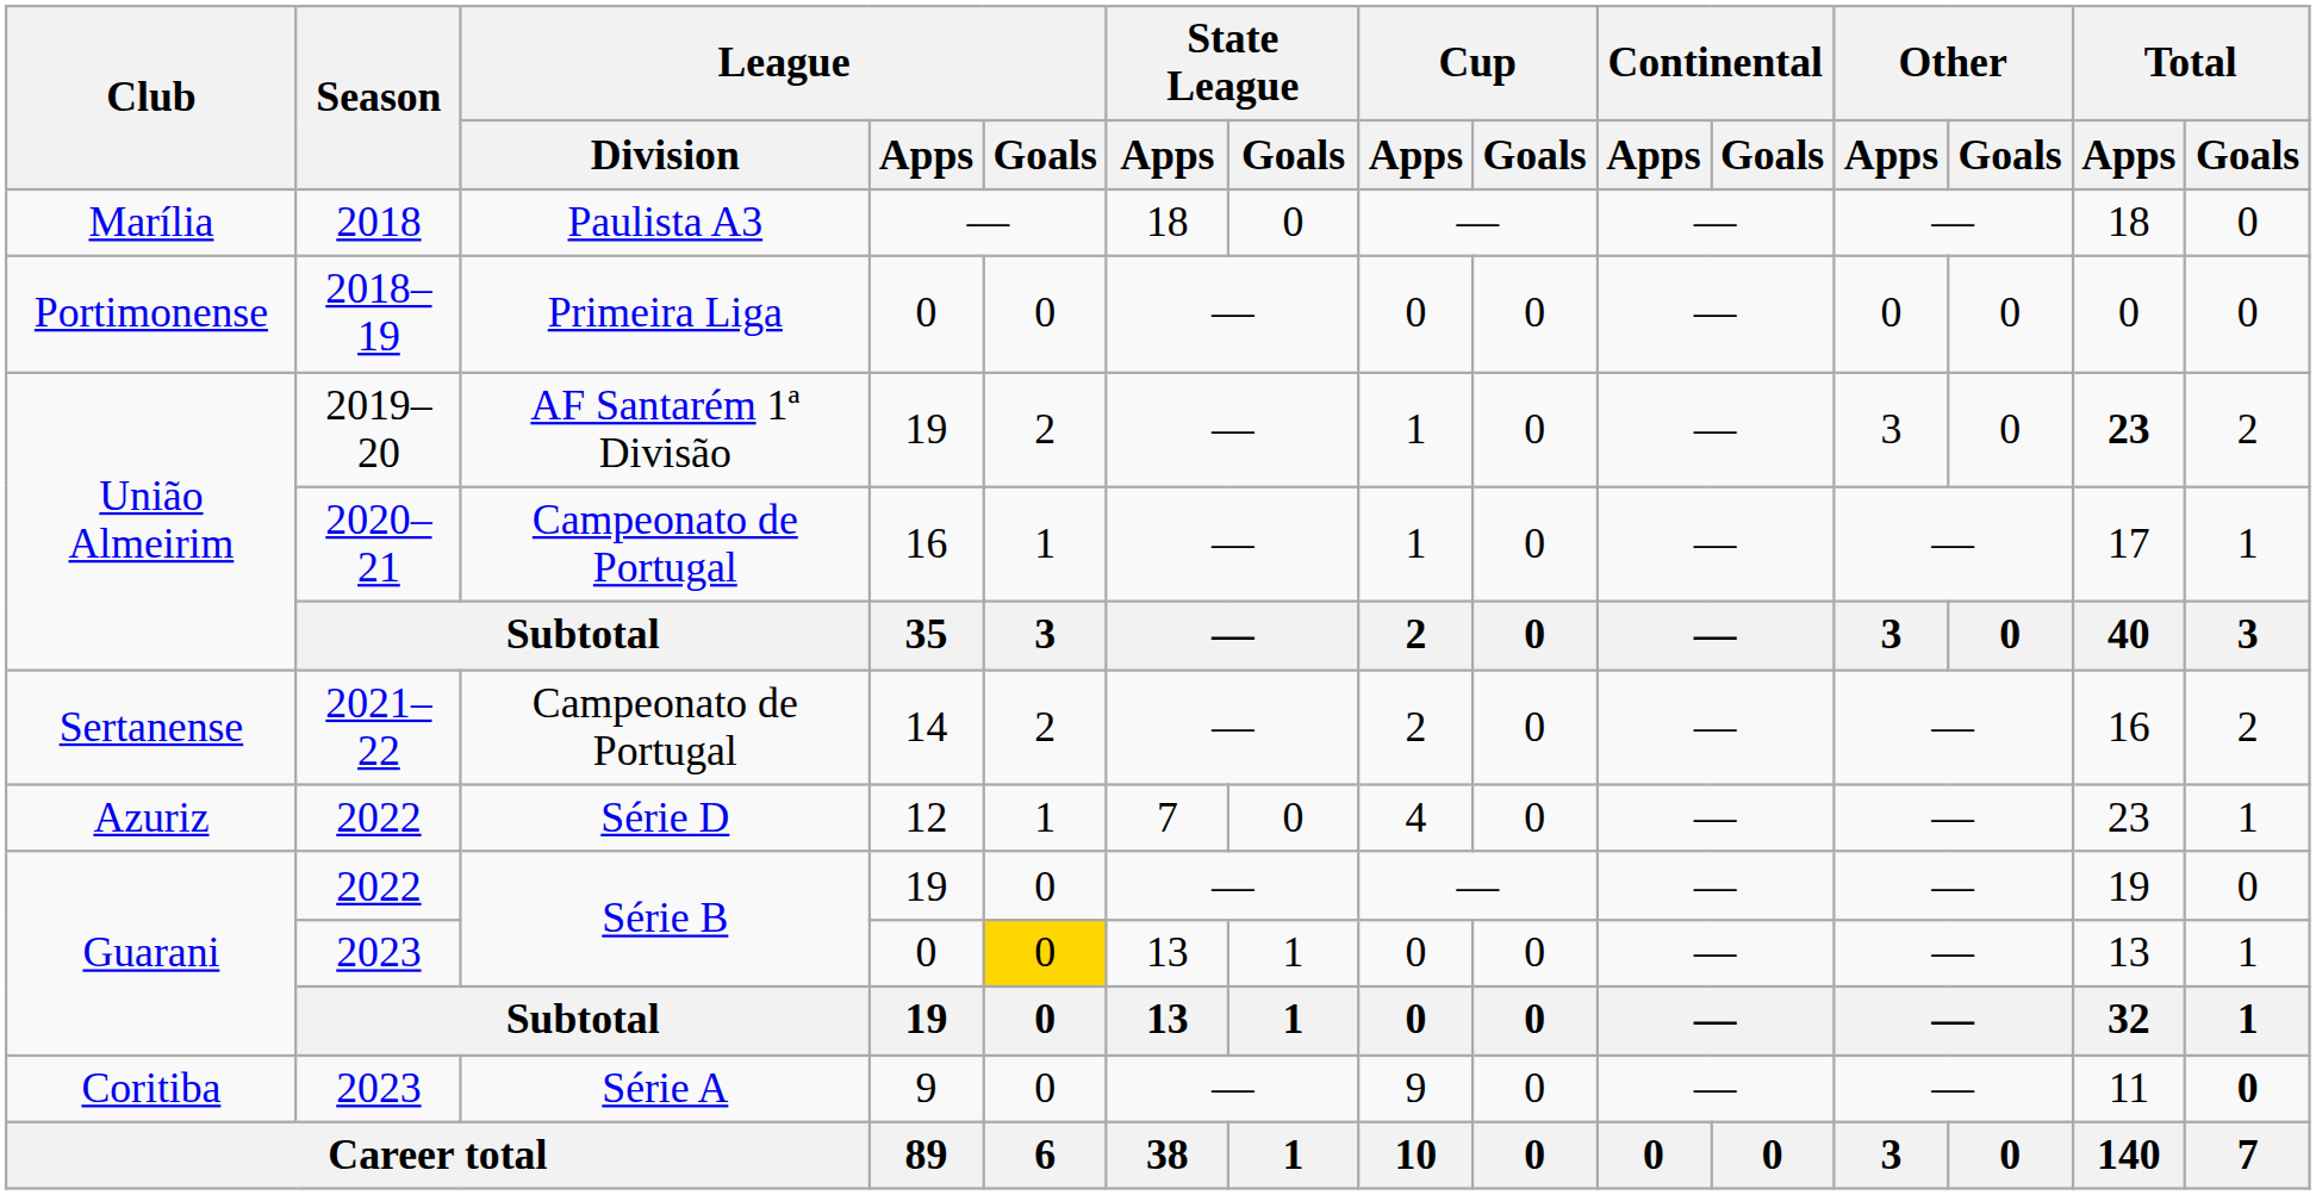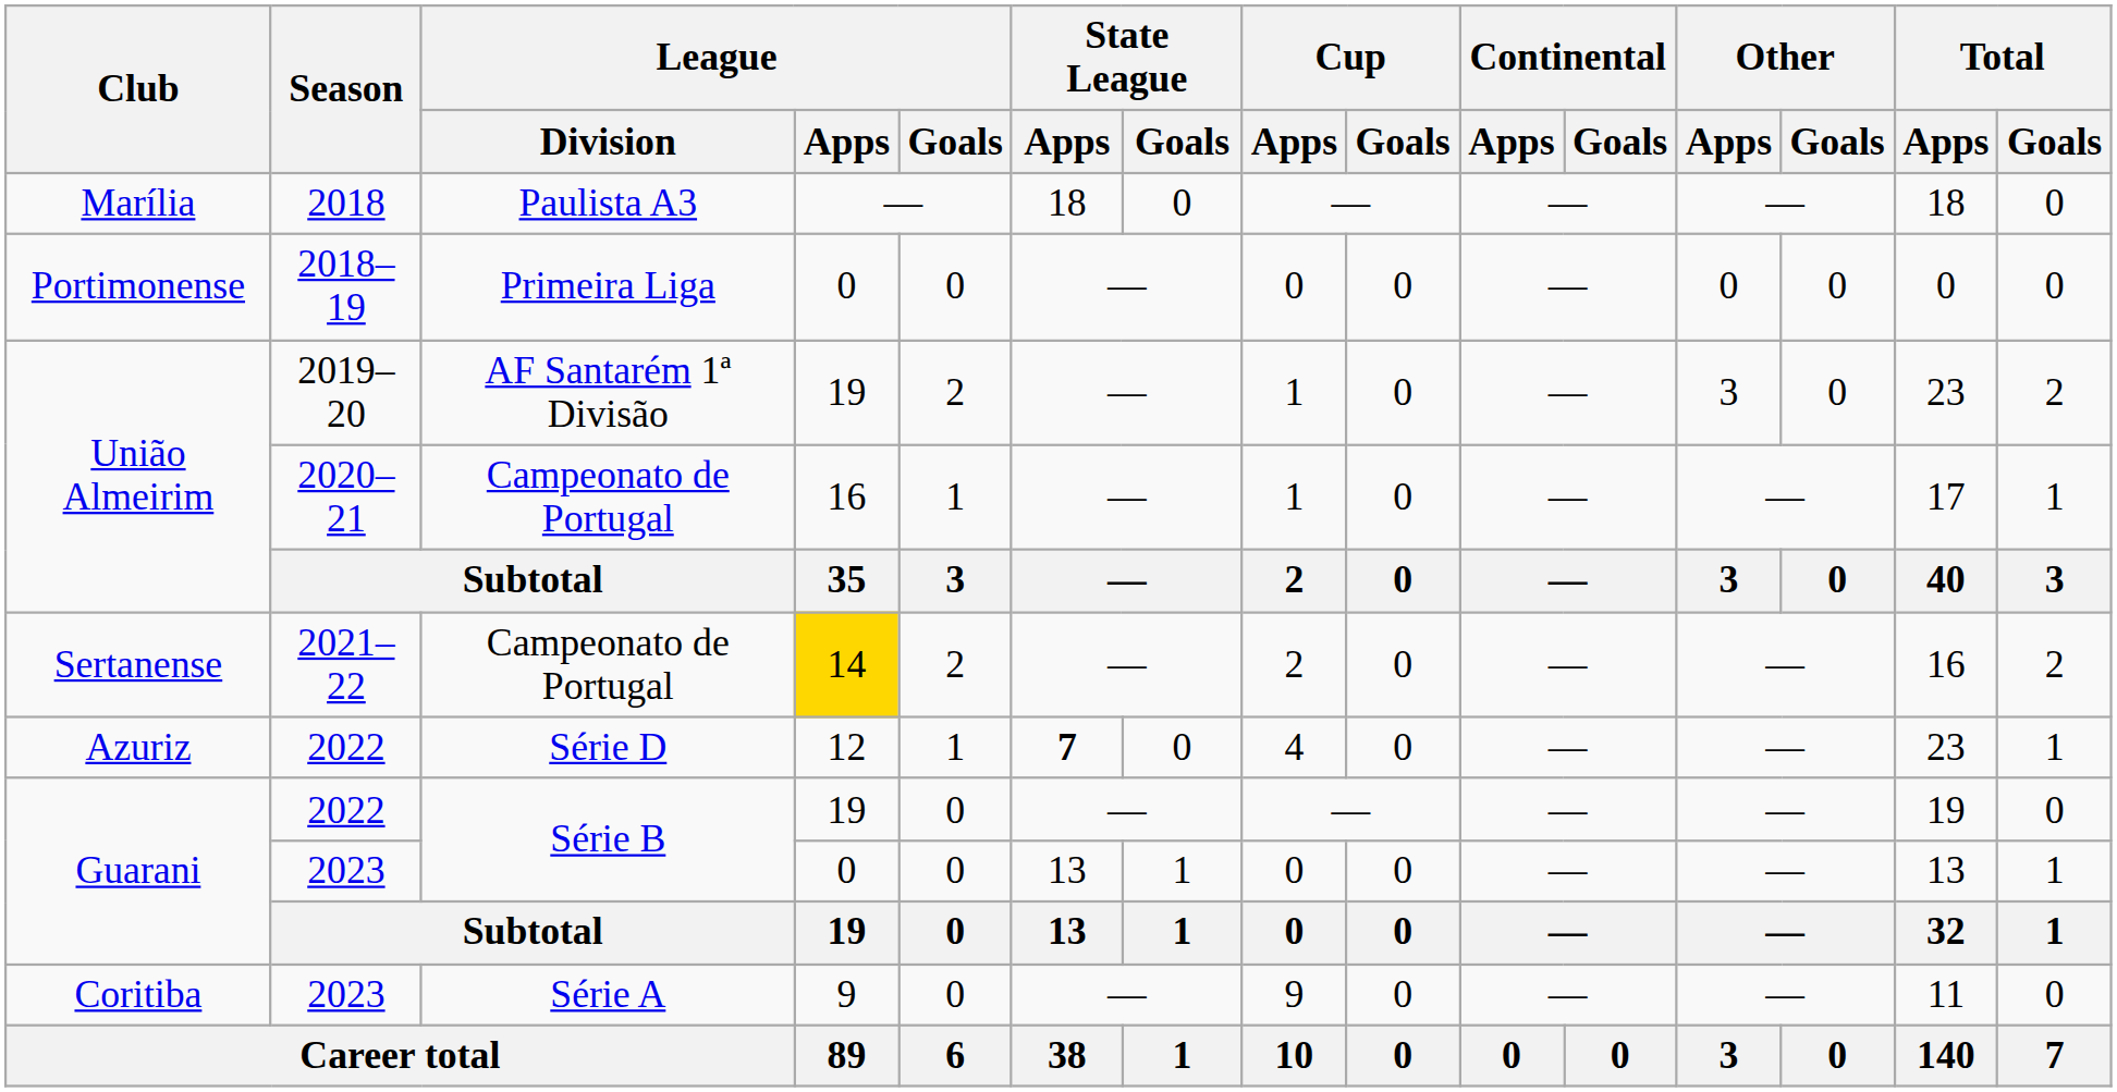União Almeirim / 2019–20 | Total / Apps: bold -> normal
Sertanense | League / Apps: no background -> gold background
Azuriz | State League / Apps: normal -> bold
Guarani / 2023 | League / Goals: gold background -> no background
Coritiba | Total / Goals: bold -> normal
